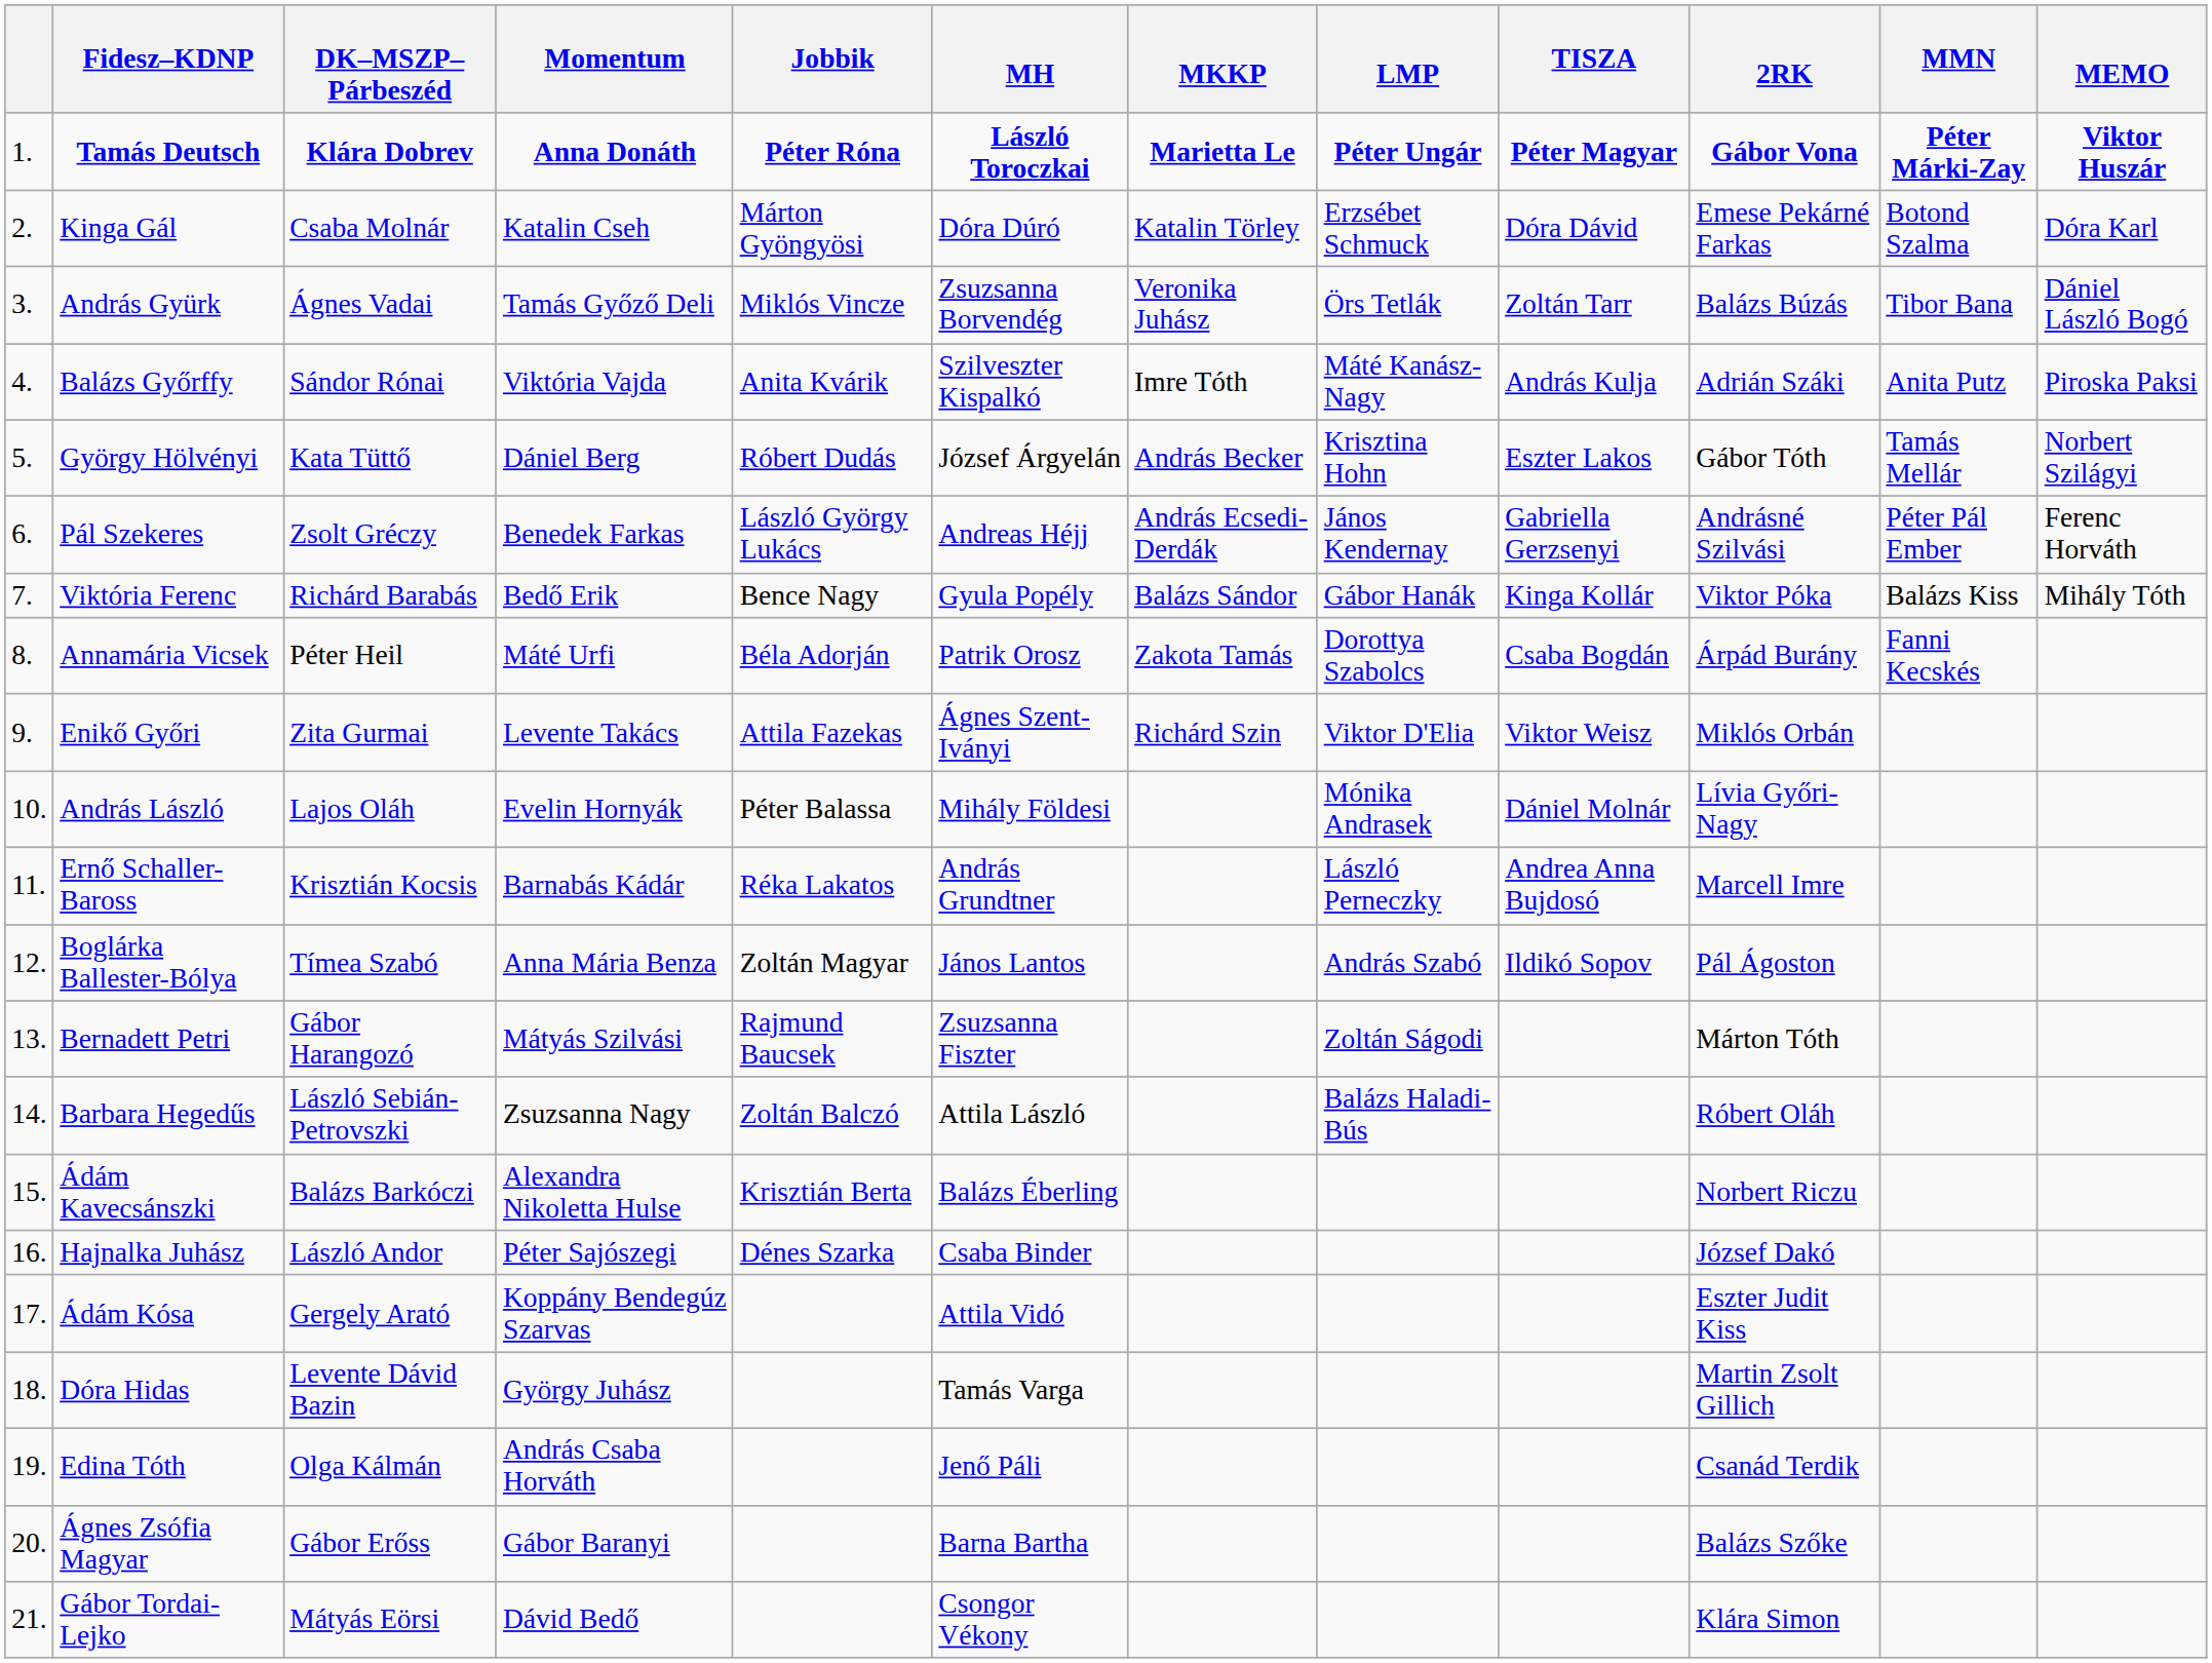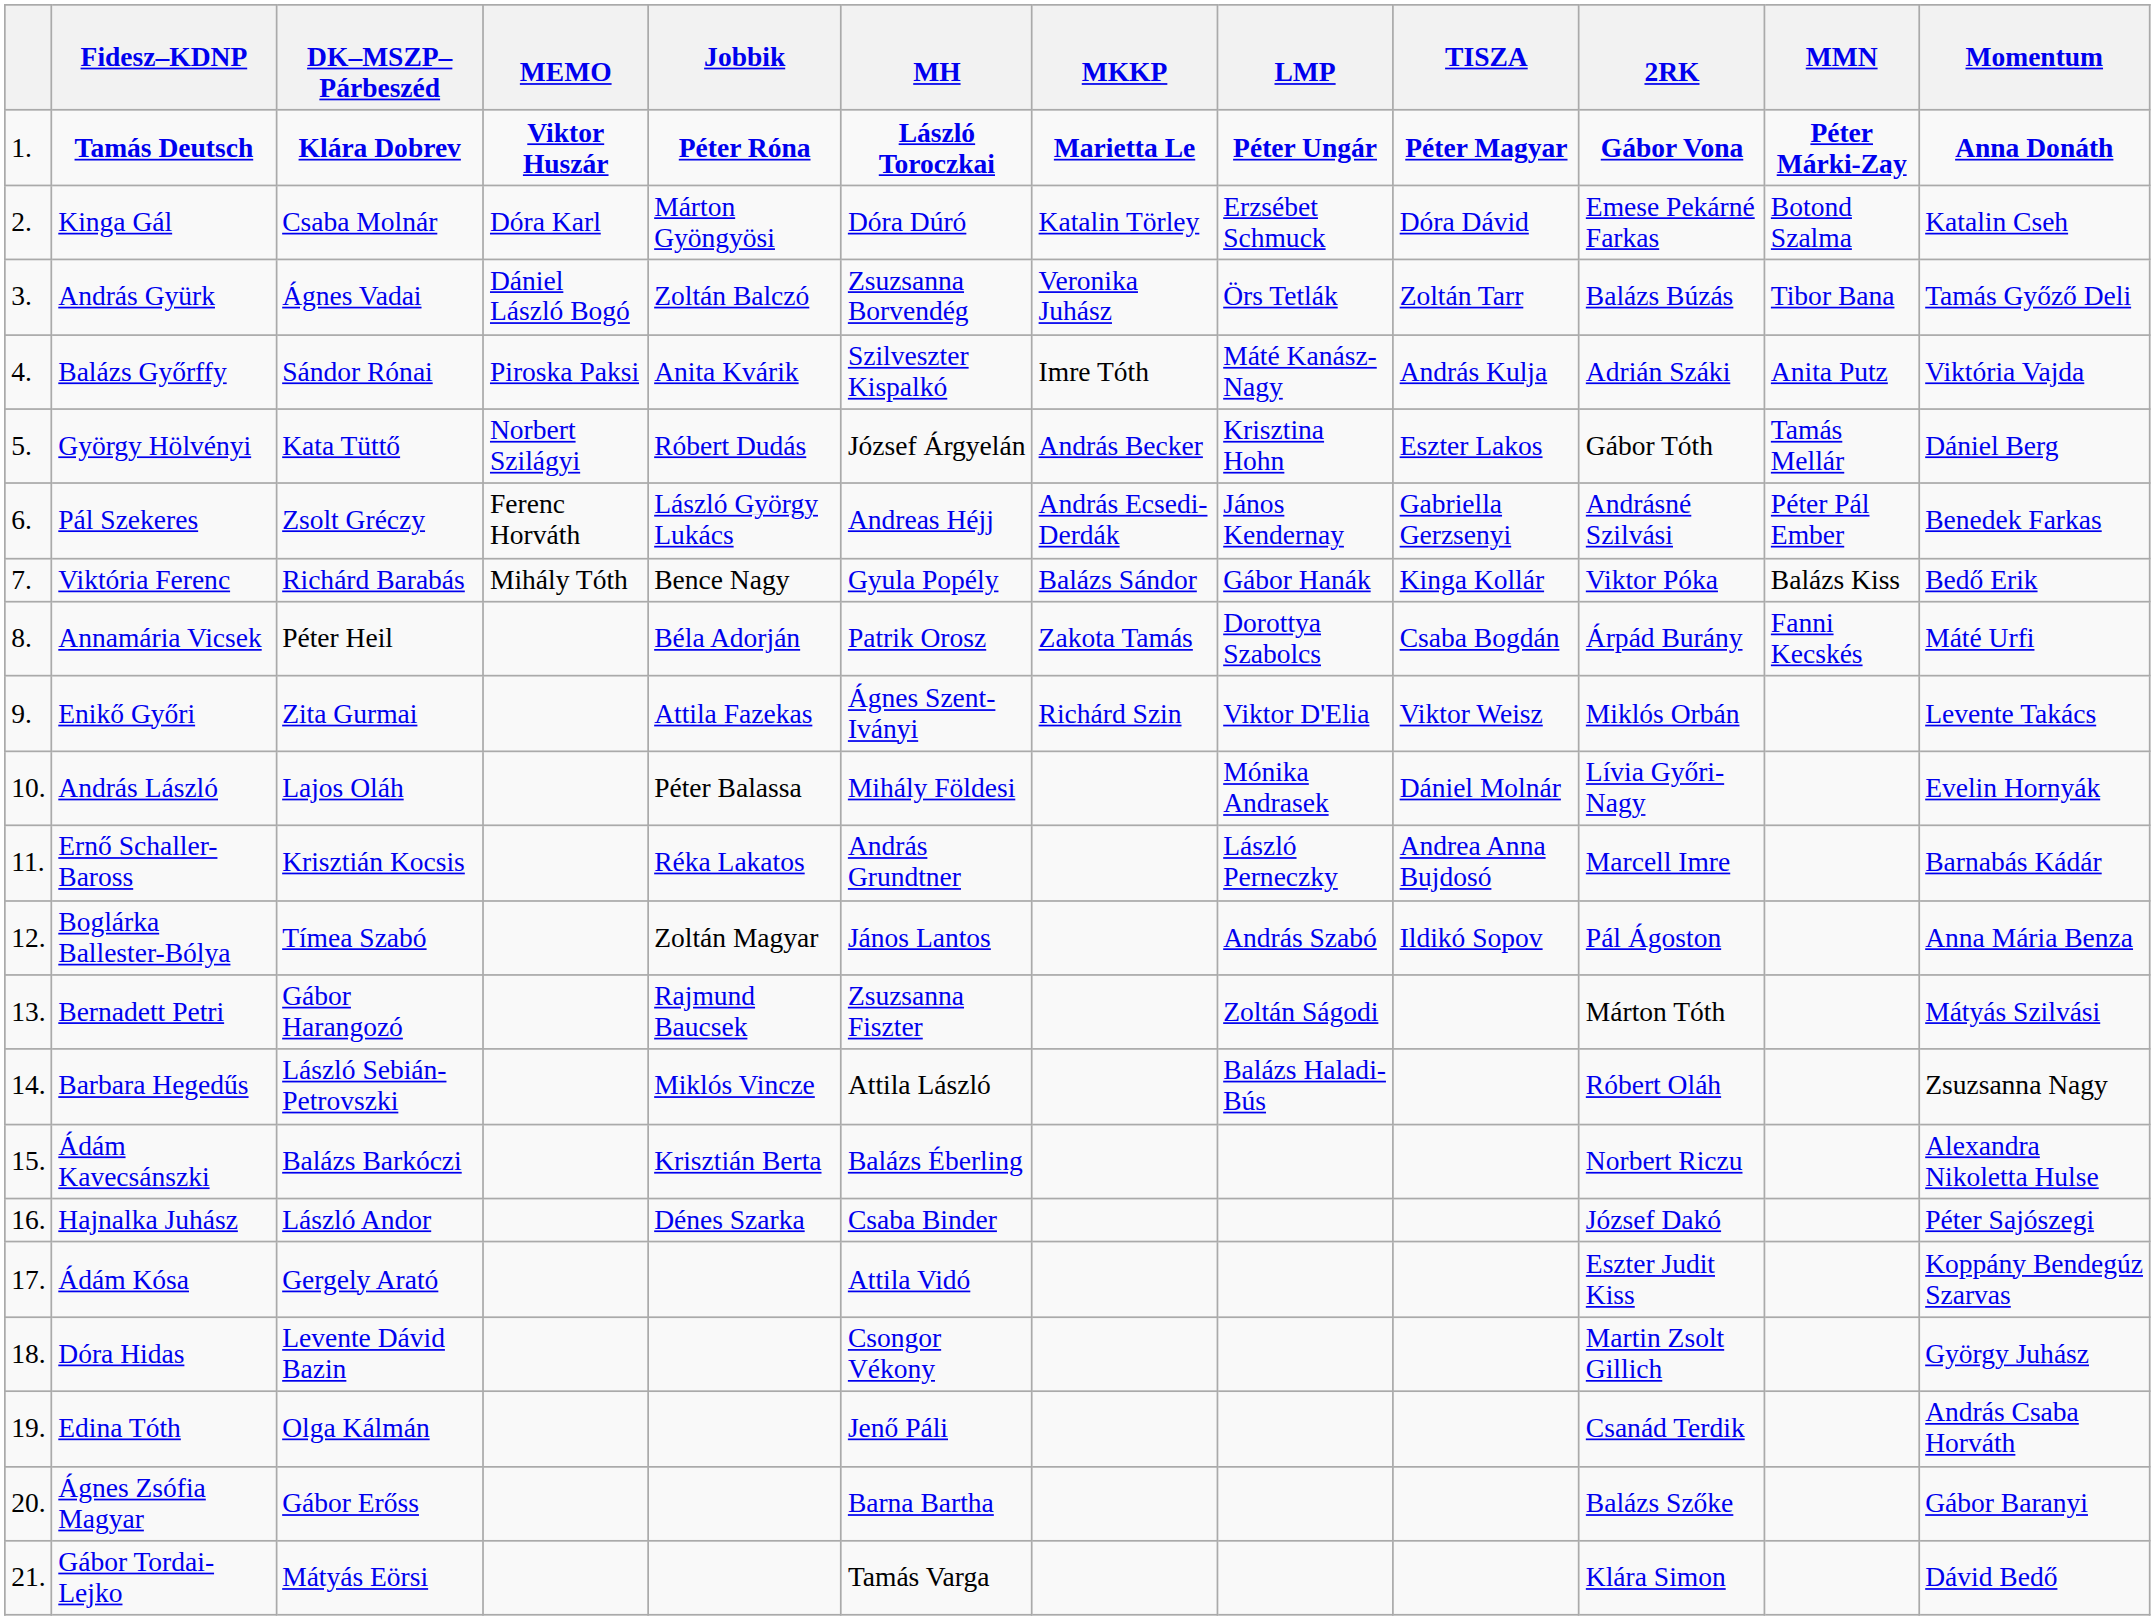columns swapped: Momentum <-> MEMO
András Gyürk | Jobbik: Miklós Vincze -> Zoltán Balczó
Barbara Hegedűs | Jobbik: Zoltán Balczó -> Miklós Vincze
Dóra Hidas | MH: Tamás Varga -> Csongor Vékony
Gábor Tordai-Lejko | MH: Csongor Vékony -> Tamás Varga
